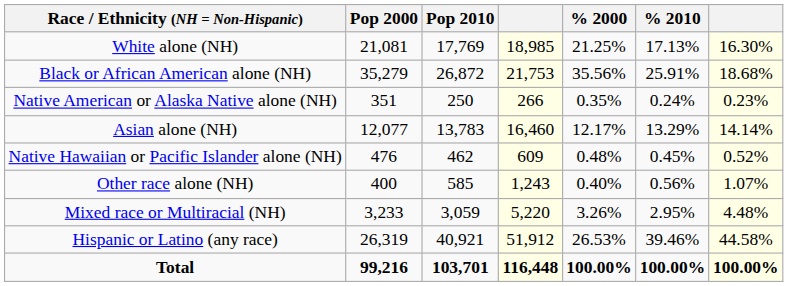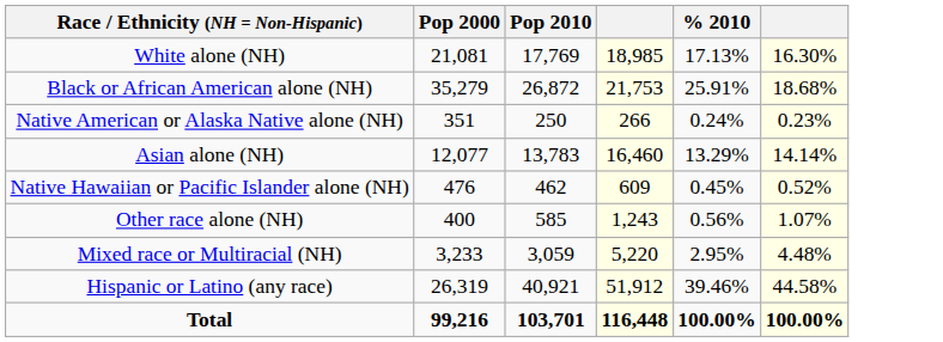- column: % 2000 | 21.25% | 35.56% | 0.35% | 12.17% | 0.48% | 0.40% | 3.26% | 26.53% | 100.00%
